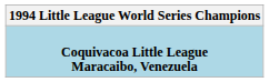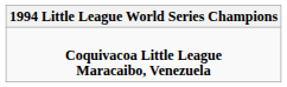row 2 | column 1: lightblue background -> no background
